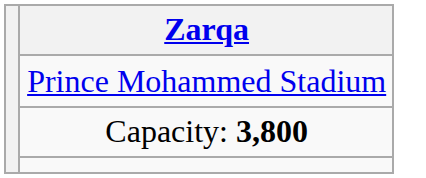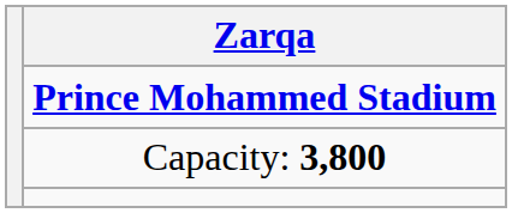Prince Mohammed Stadium | Zarqa: normal -> bold
